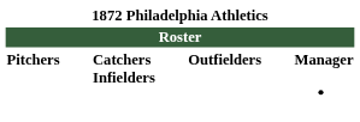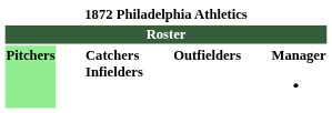Pitchers | column 1: no background -> lightgreen background
